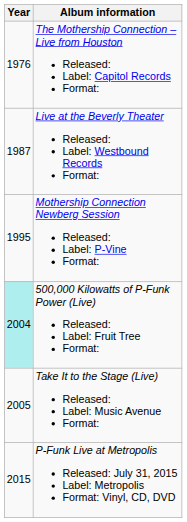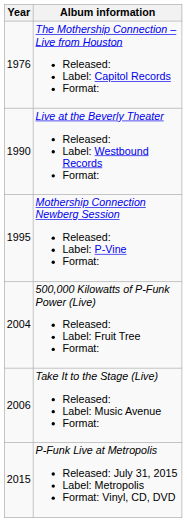row 3 | Year: 1987 -> 1990
row 5 | Year: paleturquoise background -> no background
row 6 | Year: 2005 -> 2006
